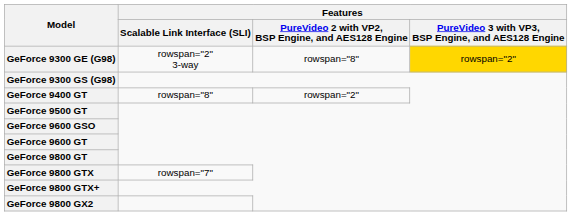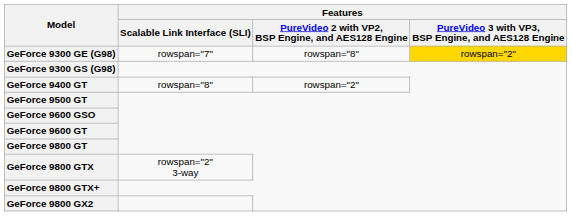GeForce 9300 GE (G98) | Features / Scalable Link Interface (SLI): rowspan="2" 3-way -> rowspan="7"
GeForce 9800 GTX | Features / Scalable Link Interface (SLI): rowspan="7" -> rowspan="2" 3-way
